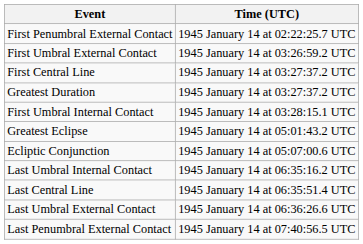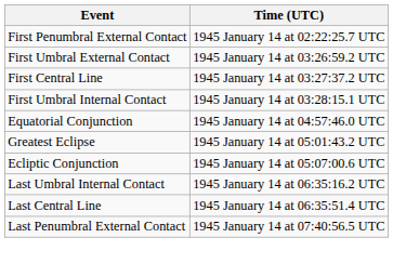- row: Greatest Duration | 1945 January 14 at 03:27:37.2 UTC
+ row: Equatorial Conjunction | 1945 January 14 at 04:57:46.0 UTC
- row: Last Umbral External Contact | 1945 January 14 at 06:36:26.6 UTC
